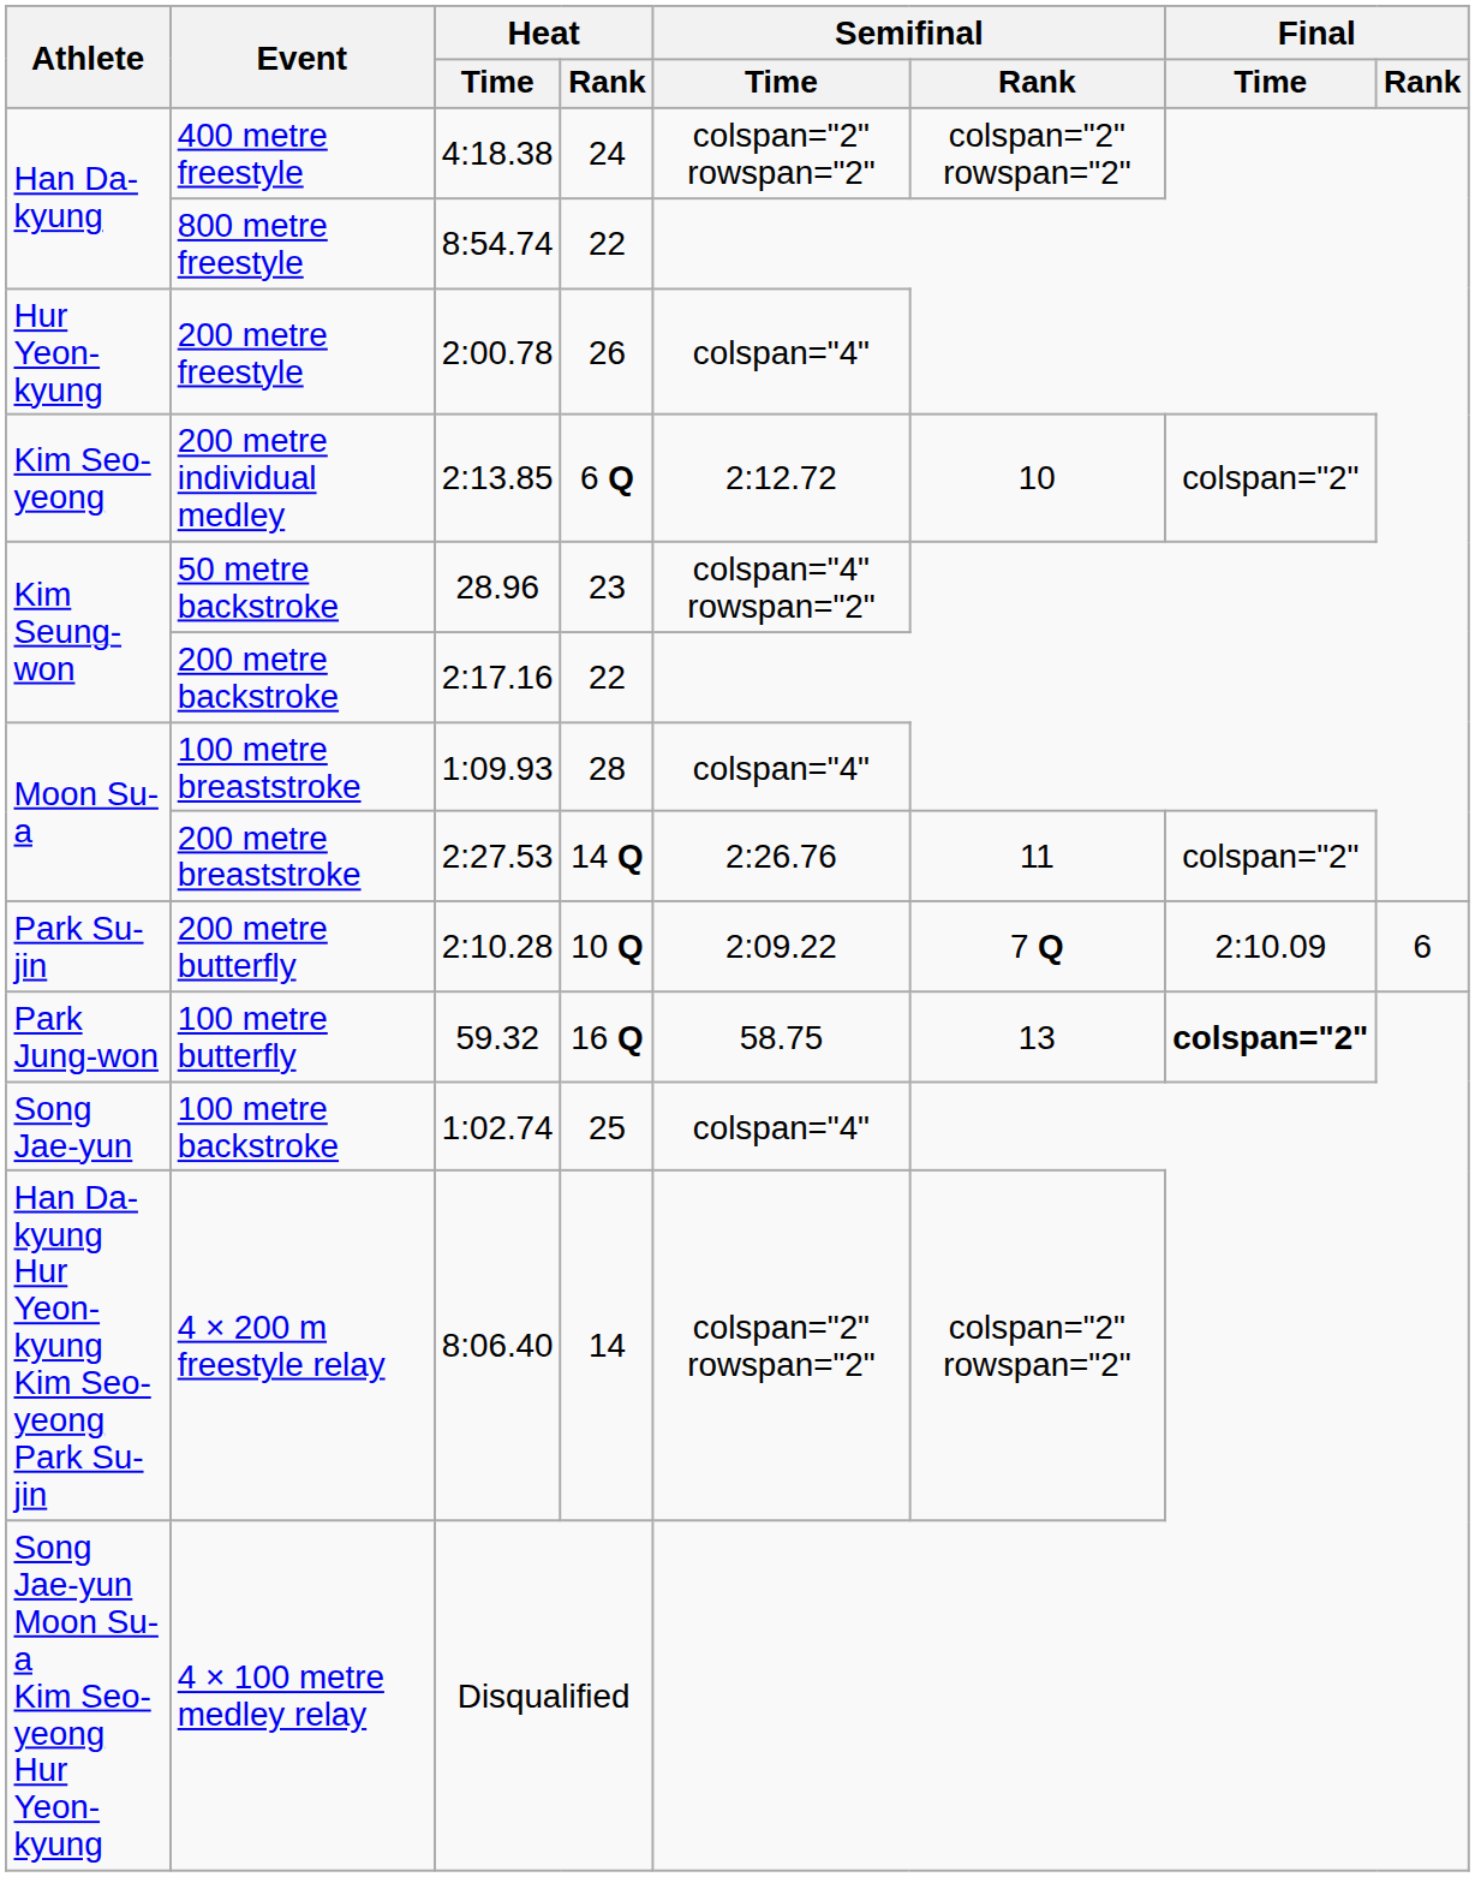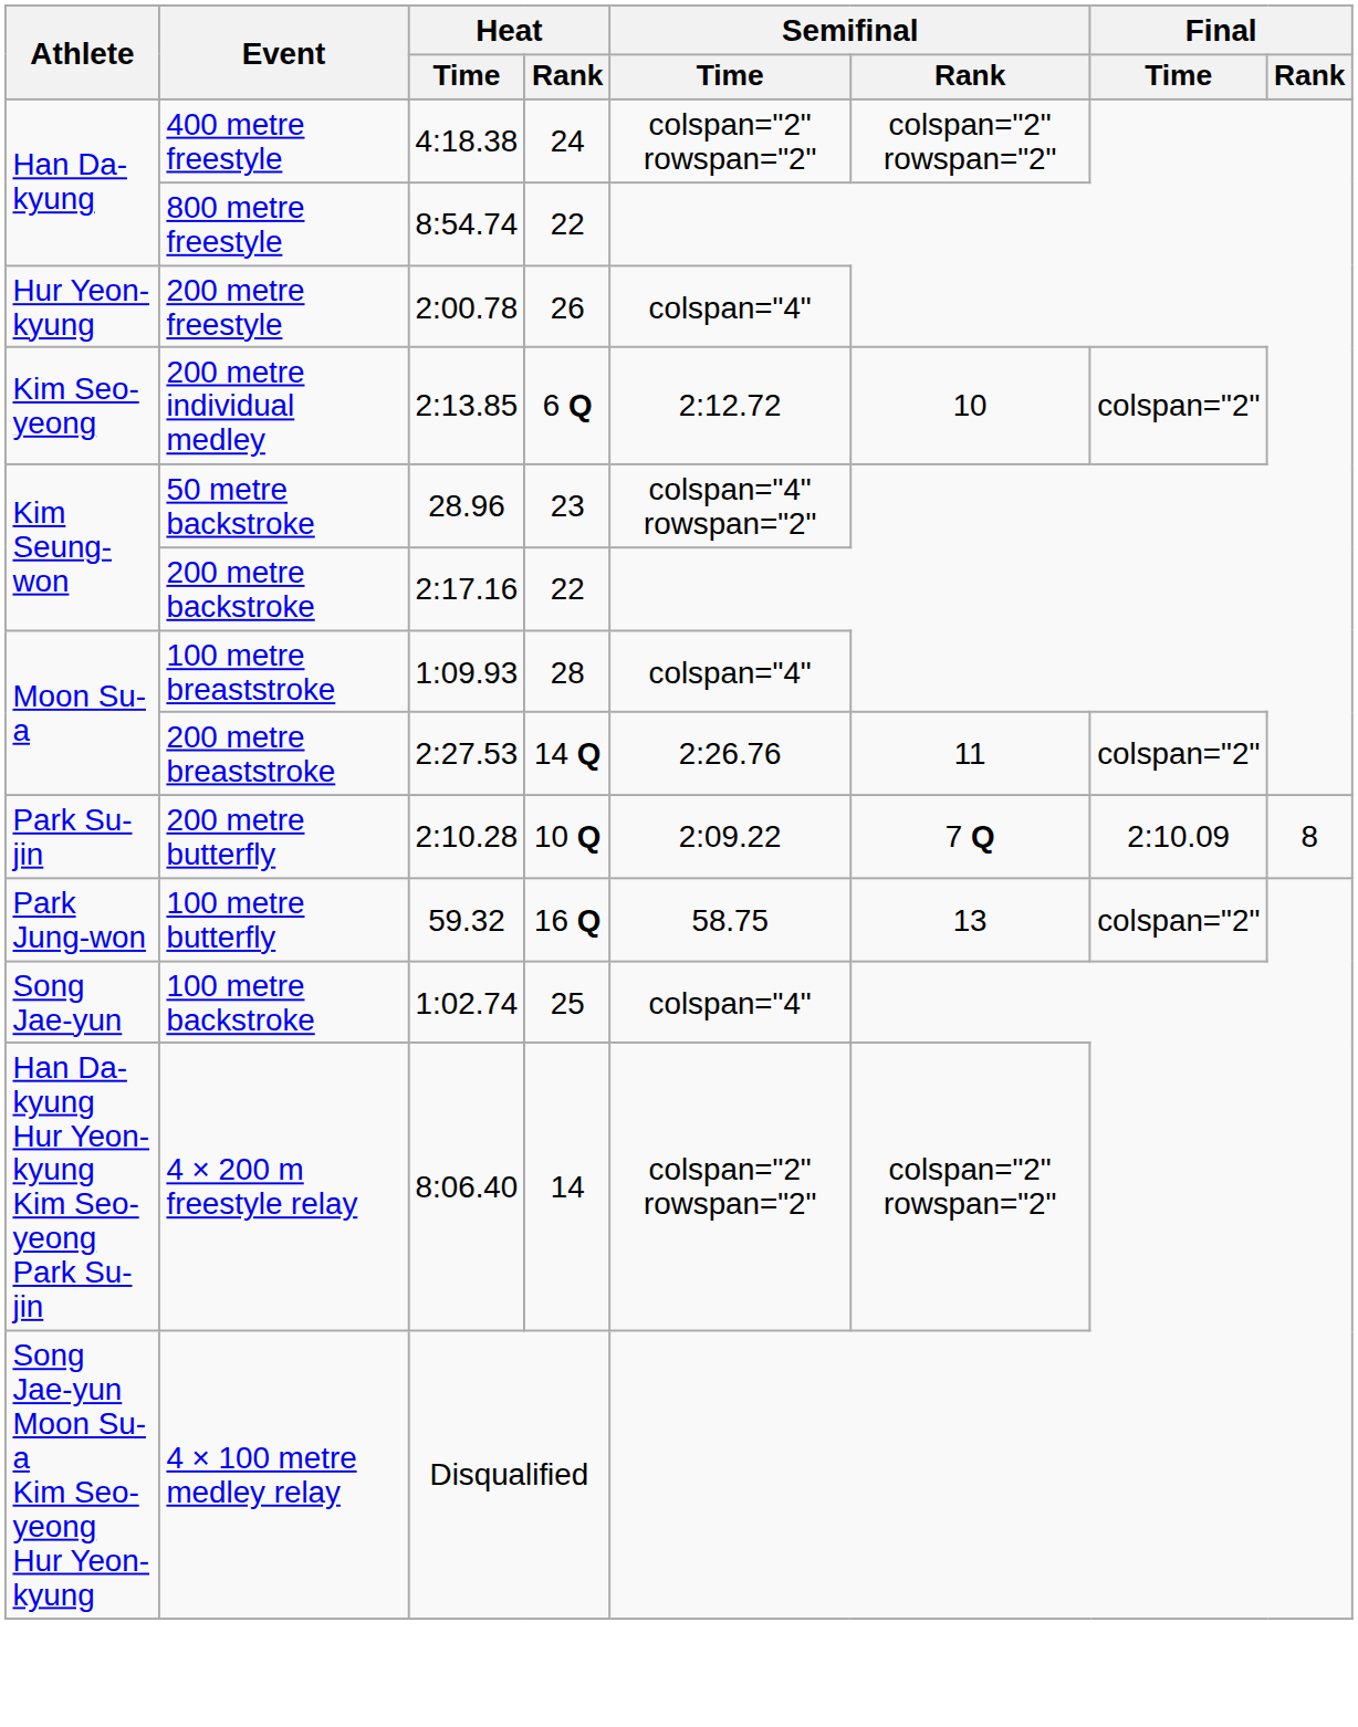200 metre butterfly | Final / Rank: 6 -> 8
100 metre butterfly | Final / Time: bold -> normal
